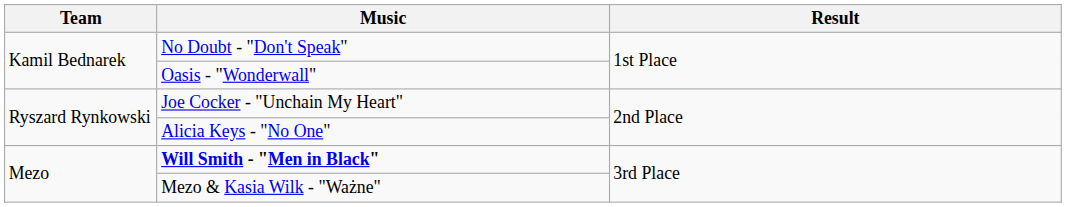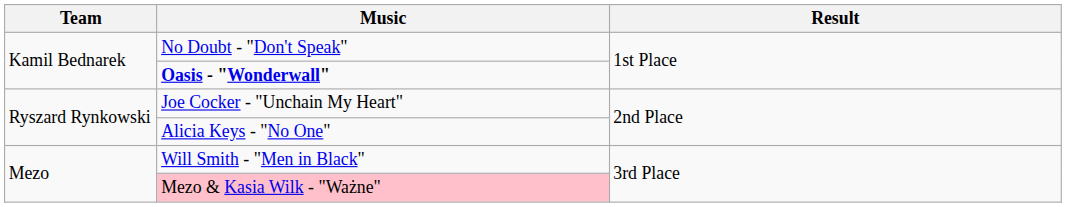Oasis - "Wonderwall" | Music: normal -> bold
Will Smith - "Men in Black" | Music: bold -> normal
Mezo & Kasia Wilk - "Ważne" | Music: no background -> pink background
